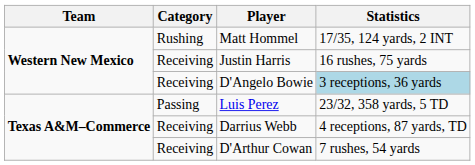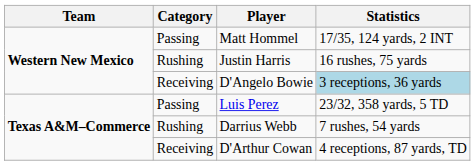Matt Hommel | Category: Rushing -> Passing
Justin Harris | Category: Receiving -> Rushing
Darrius Webb | Category: Receiving -> Rushing
Darrius Webb | Statistics: 4 receptions, 87 yards, TD -> 7 rushes, 54 yards
D'Arthur Cowan | Statistics: 7 rushes, 54 yards -> 4 receptions, 87 yards, TD
